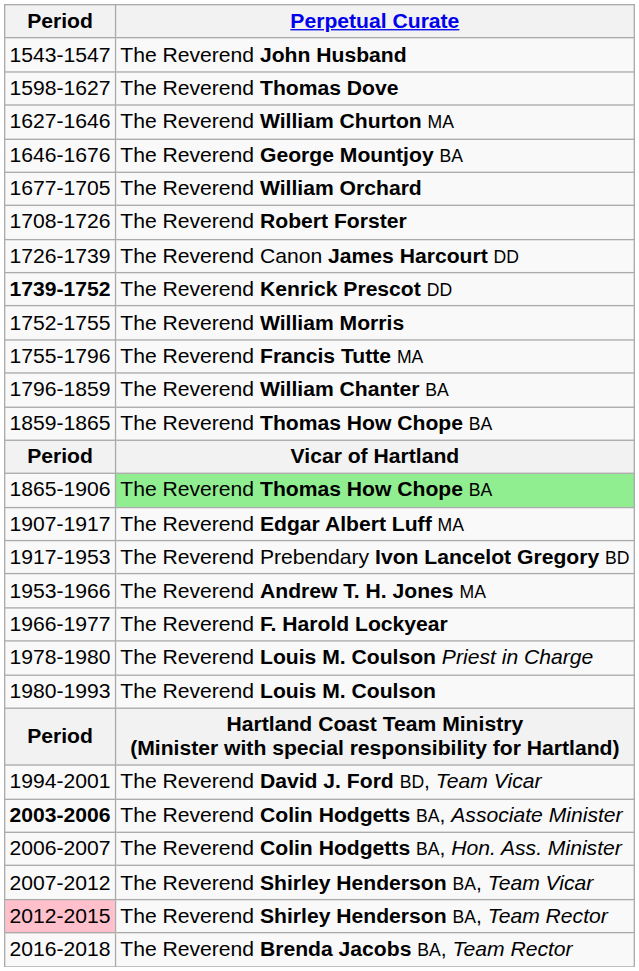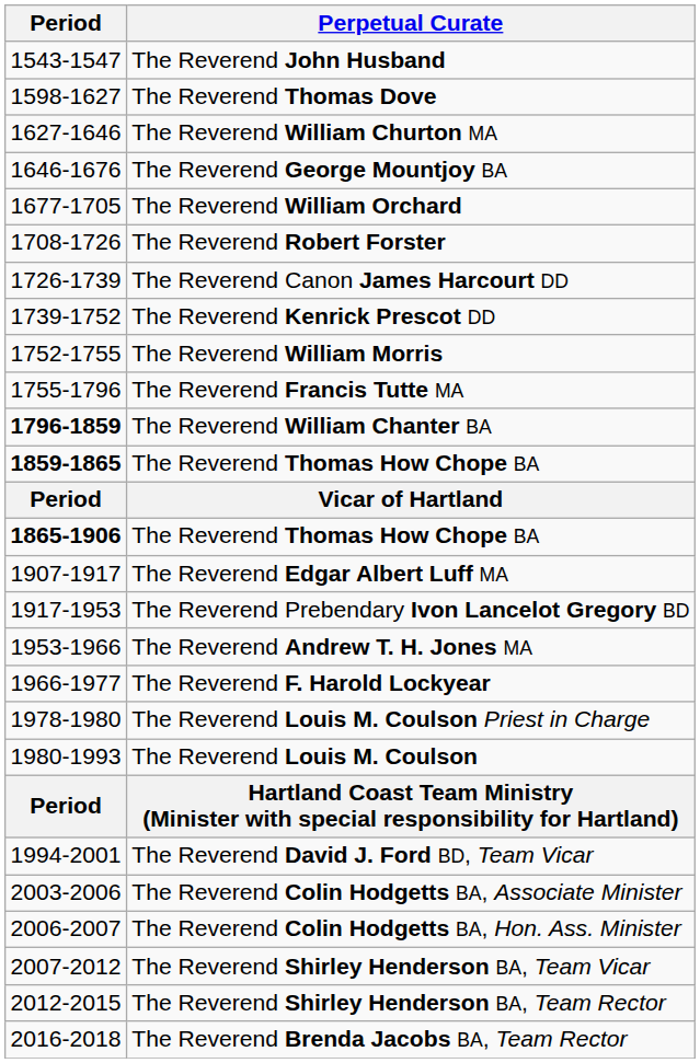row 9 | Period: bold -> normal
row 12 | Period: normal -> bold
row 13 | Period: normal -> bold
row 15 | Period: normal -> bold
row 15 | Perpetual Curate: lightgreen background -> no background
row 24 | Period: bold -> normal
row 27 | Period: pink background -> no background
